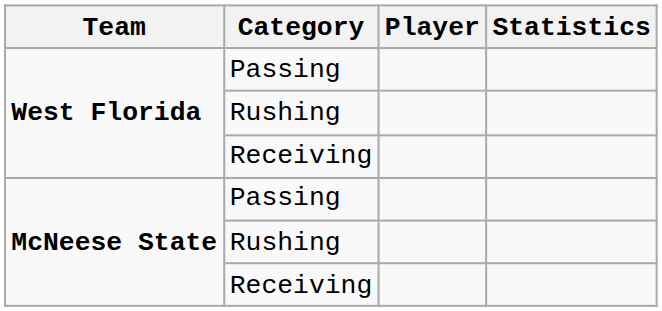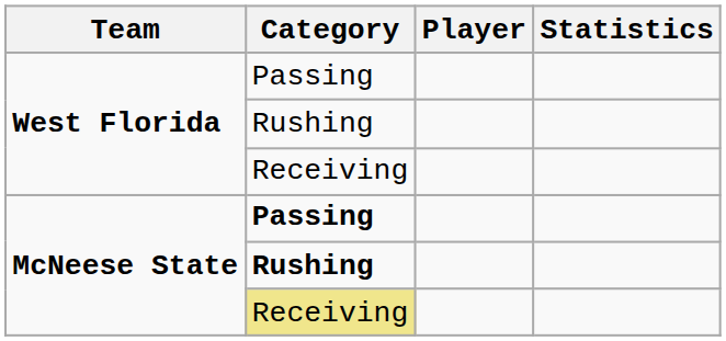McNeese State / Passing | Category: normal -> bold
McNeese State / Rushing | Category: normal -> bold
McNeese State / Receiving | Category: no background -> khaki background
